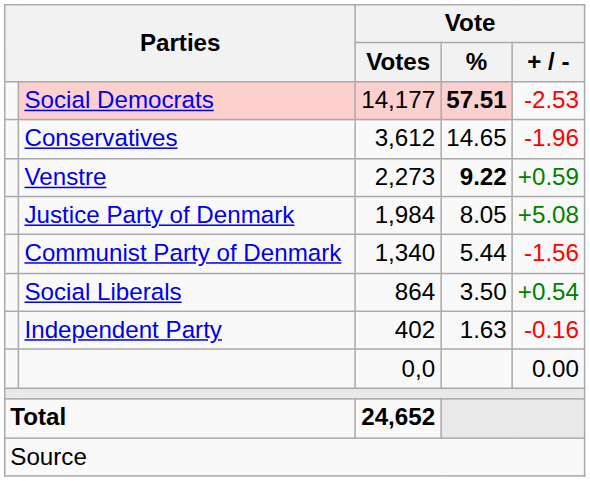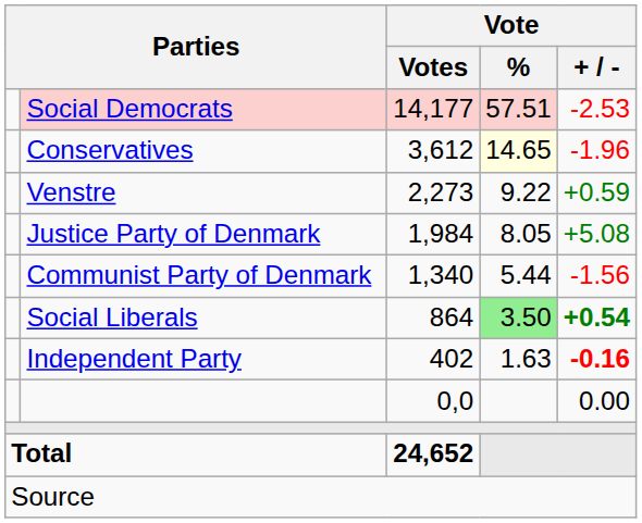Social Democrats | Vote / %: bold -> normal
Conservatives | Vote / %: no background -> lightyellow background
Venstre | Vote / %: bold -> normal
Social Liberals | Vote / %: no background -> lightgreen background
Social Liberals | Vote / + / -: normal -> bold
Independent Party | Vote / + / -: normal -> bold
